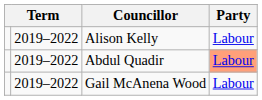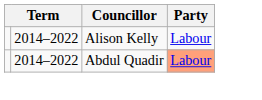Alison Kelly | column 2: 2019–2022 -> 2014–2022
Abdul Quadir | column 2: 2019–2022 -> 2014–2022
- row: 2019–2022 | Gail McAnena Wood | Labour
